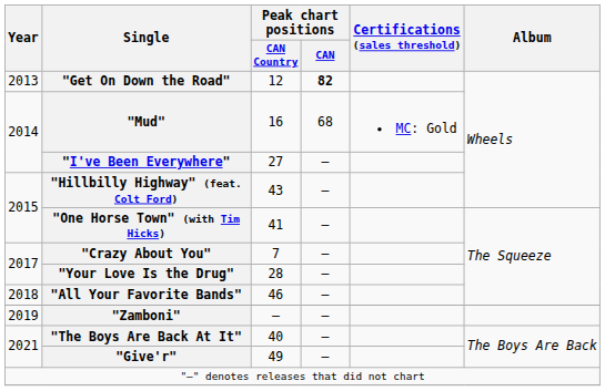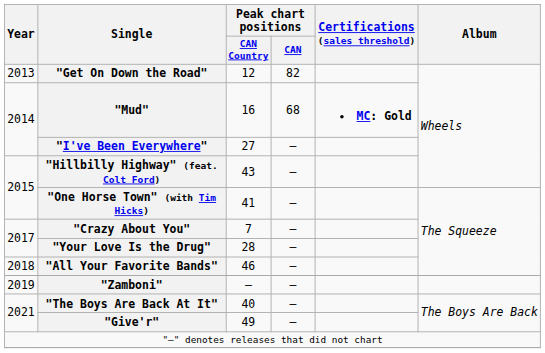"Get On Down the Road" | Peak chart positions / CAN: bold -> normal
"Mud" | Certifications (sales threshold): normal -> bold
